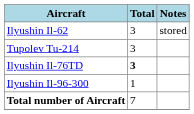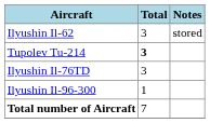Tupolev Tu-214 | Total: normal -> bold
Ilyushin Il-76TD | Total: bold -> normal
